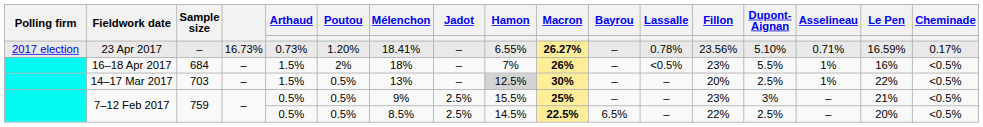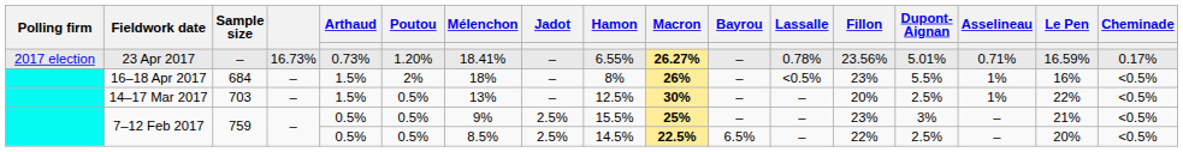23 Apr 2017 | Dupont-Aignan: 5.10% -> 5.01%
16–18 Apr 2017 | Hamon: 7% -> 8%
14–17 Mar 2017 | Hamon: lightgrey background -> no background
